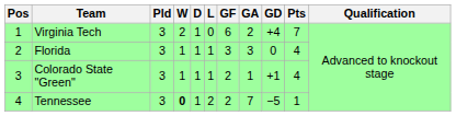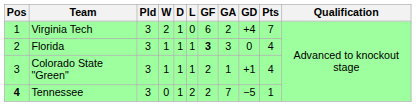Florida | GF: normal -> bold
Tennessee | Pos: normal -> bold
Tennessee | W: bold -> normal
